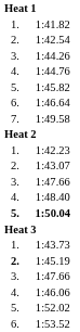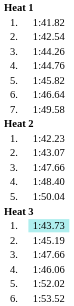1:50.04 | column 1: bold -> normal
1:50.04 | column 2: bold -> normal
1:43.73 | column 2: no background -> paleturquoise background
1:45.19 | column 1: bold -> normal
